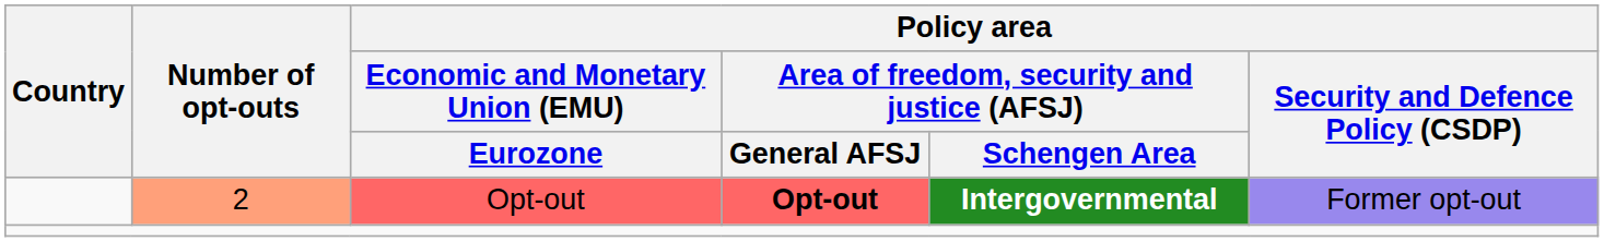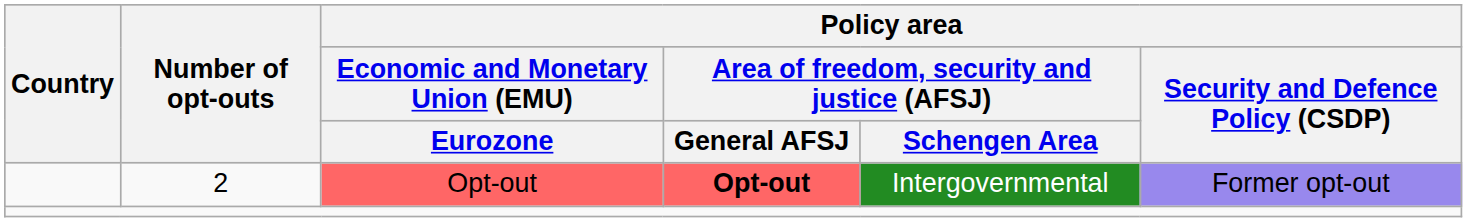row 4 | Number of opt‑outs: lightsalmon background -> no background
row 4 | column 5: bold -> normal
